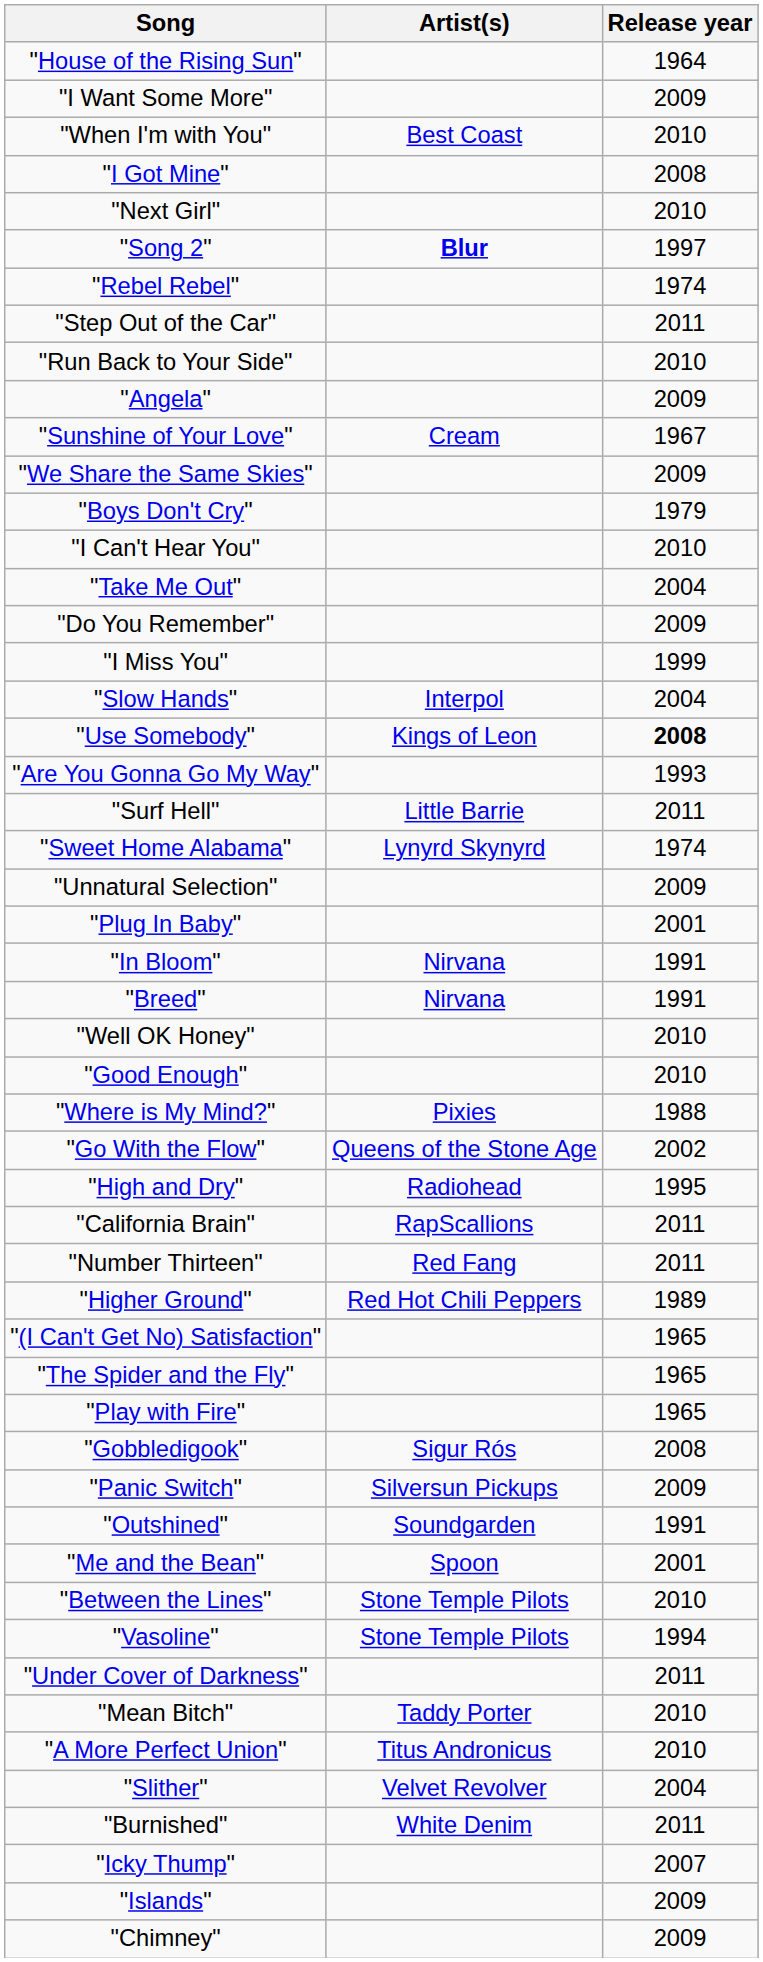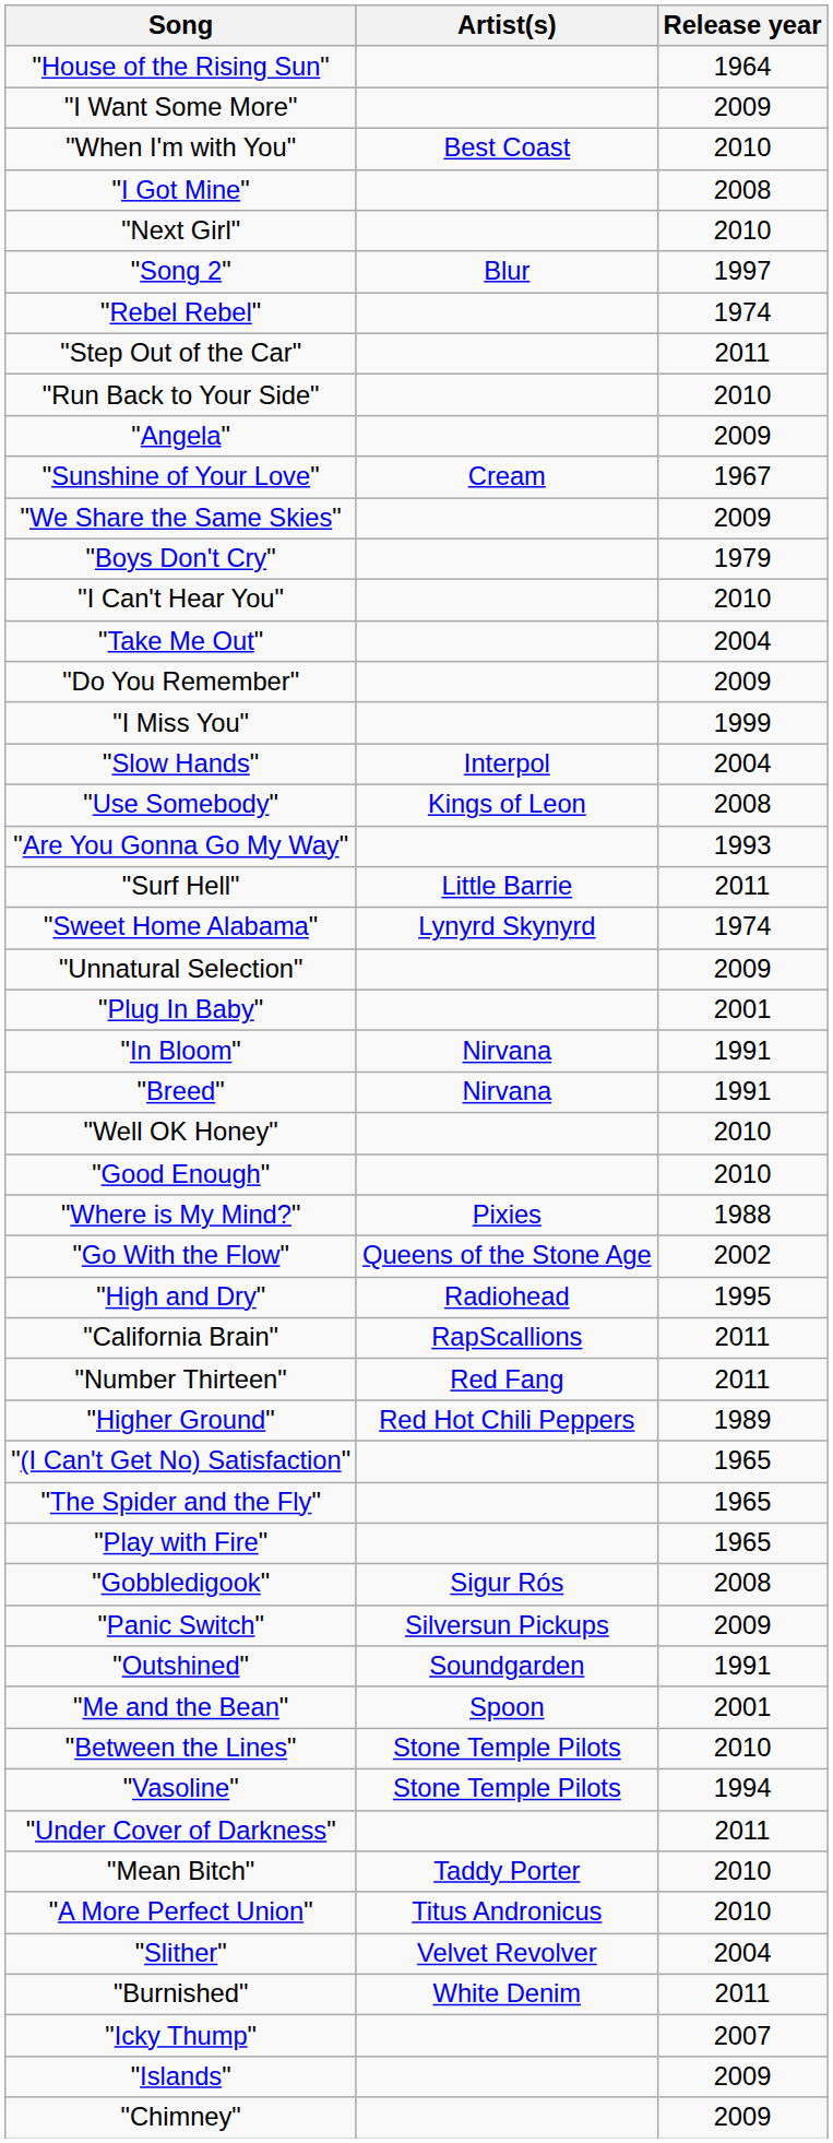"Song 2" | Artist(s): bold -> normal
"Use Somebody" | Release year: bold -> normal
